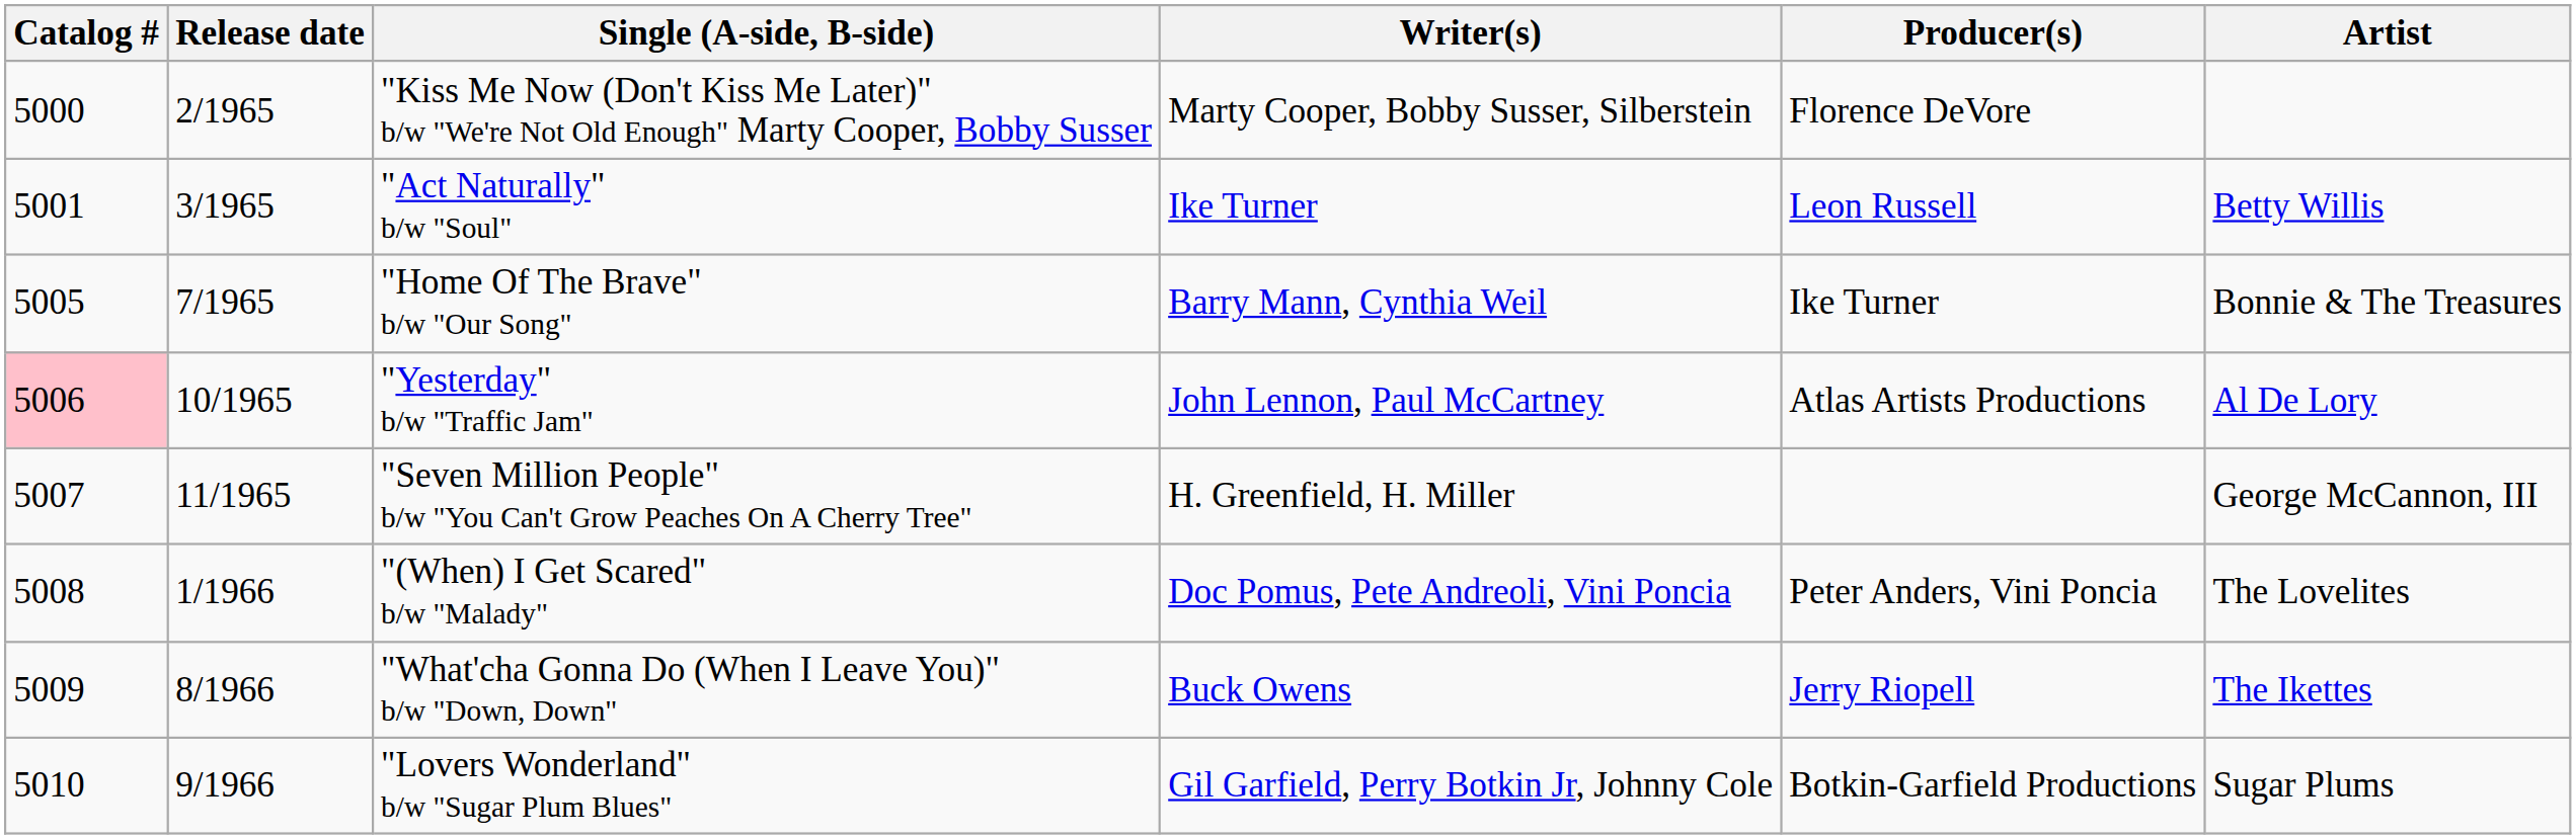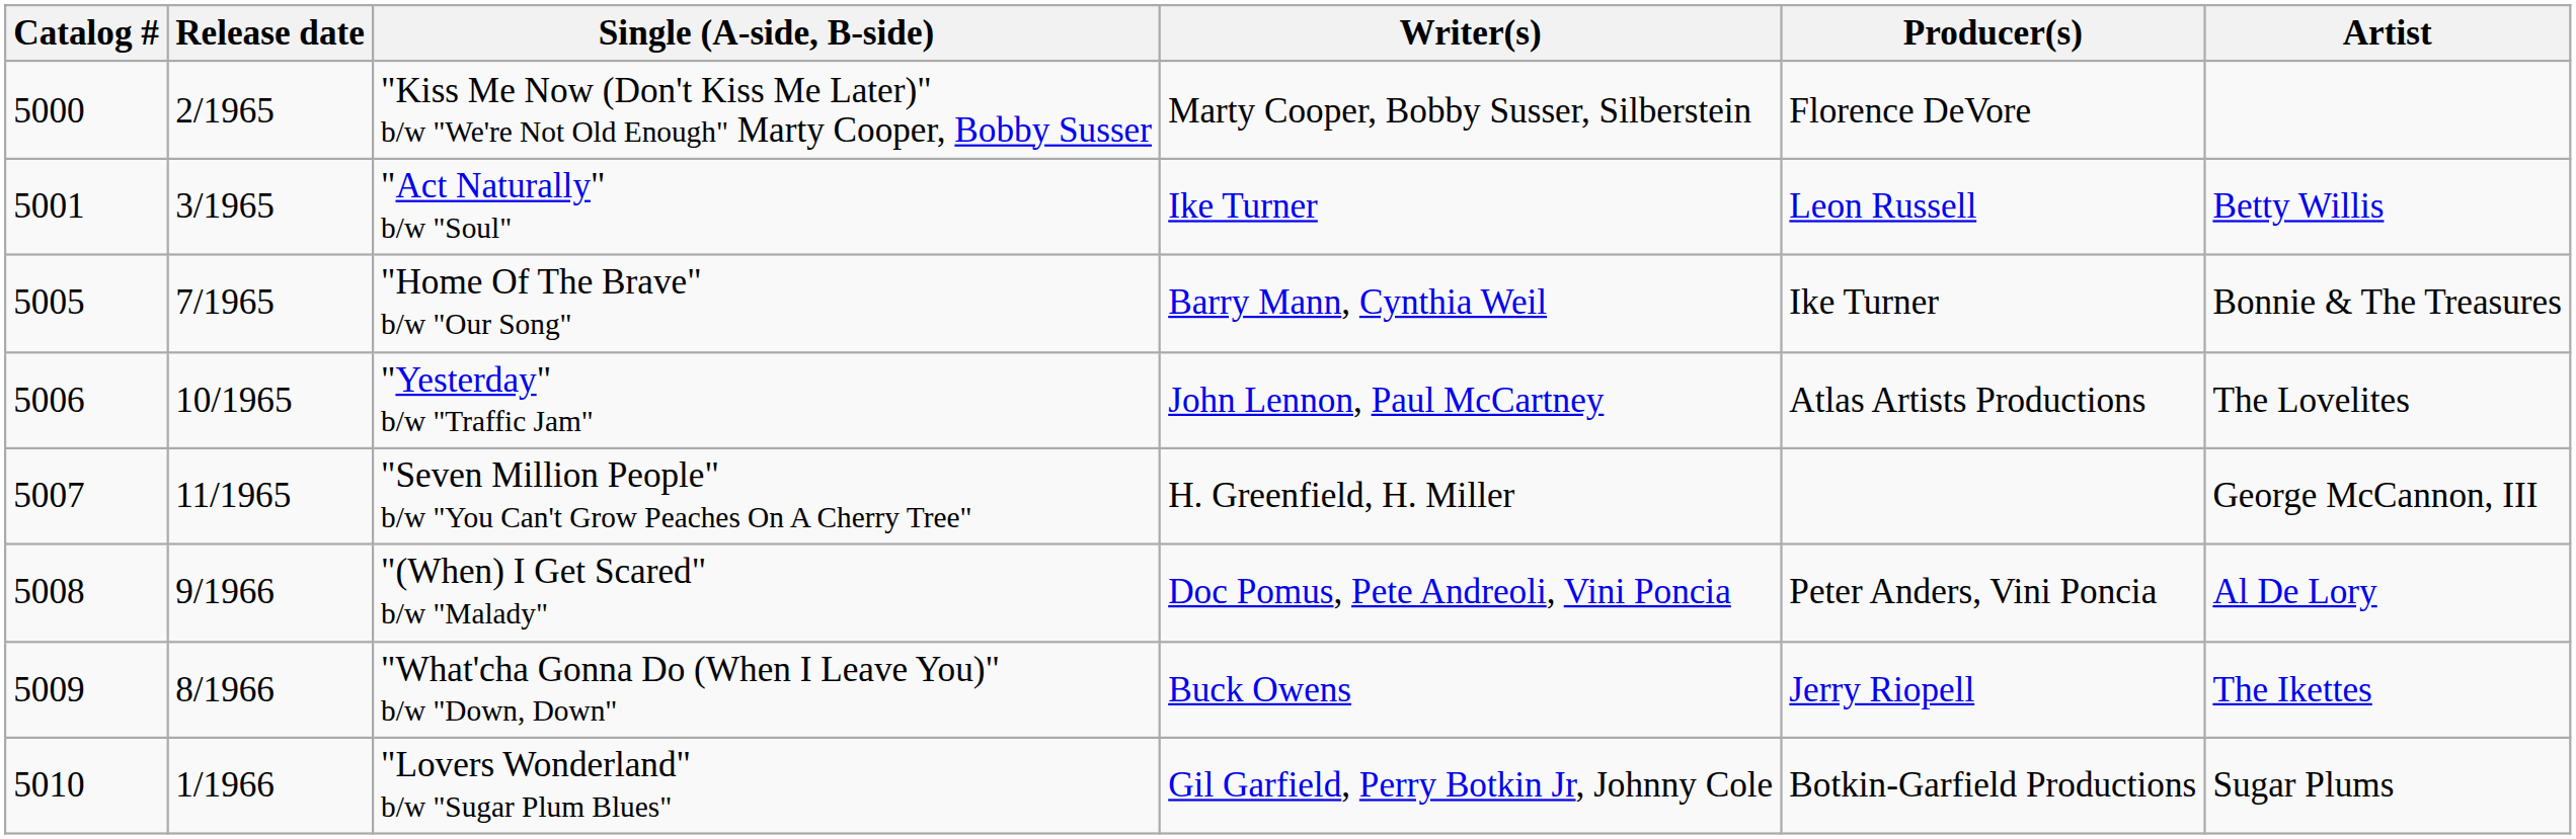"Yesterday" b/w "Traffic Jam" | Catalog #: pink background -> no background
"Yesterday" b/w "Traffic Jam" | Artist: Al De Lory -> The Lovelites
"(When) I Get Scared" b/w "Malady" | Release date: 1/1966 -> 9/1966
"(When) I Get Scared" b/w "Malady" | Artist: The Lovelites -> Al De Lory
"Lovers Wonderland" b/w "Sugar Plum Blues" | Release date: 9/1966 -> 1/1966
